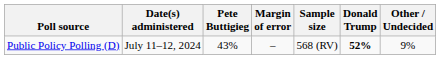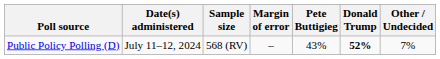columns swapped: Sample size <-> Pete Buttigieg
Public Policy Polling (D) | Other / Undecided: 9% -> 7%
